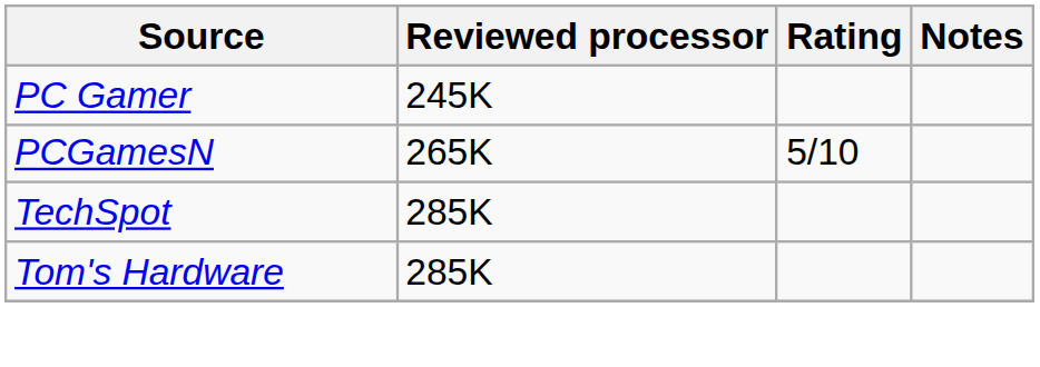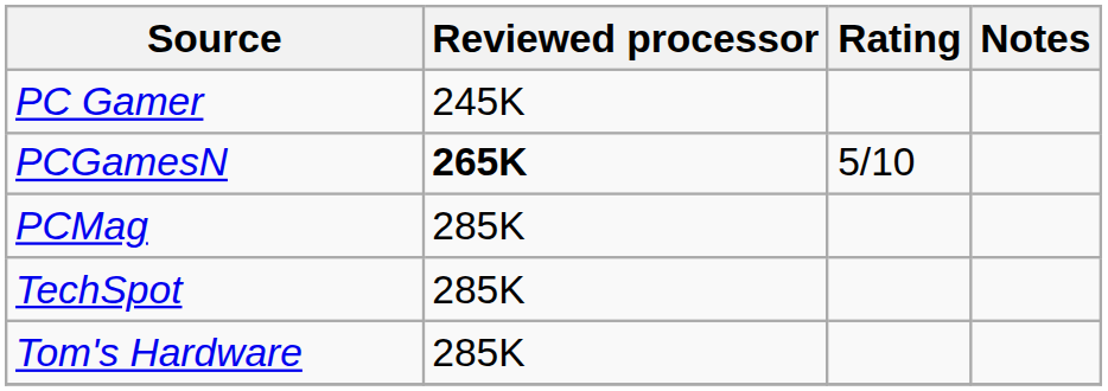PCGamesN | Reviewed processor: normal -> bold
+ row: PCMag | 285K
